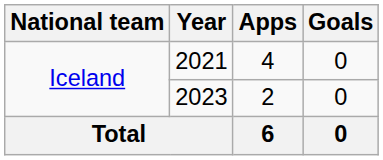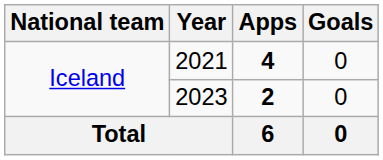2021 | Apps: normal -> bold
2023 | Apps: normal -> bold
